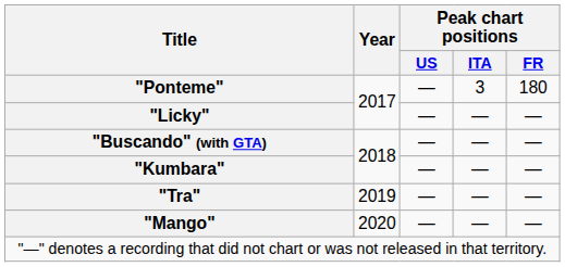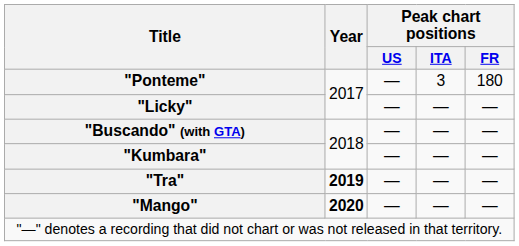"Tra" | Year: normal -> bold
"Mango" | Year: normal -> bold
